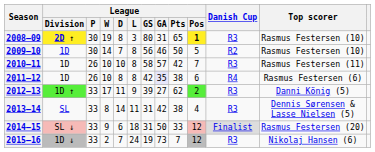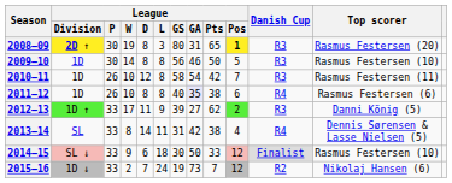2008–09 | Top scorer: Rasmus Festersen (10) -> Rasmus Festersen (20)
2009–10 | League / D: 7 -> 8
2009–10 | Danish Cup: R2 -> R3
2010–11 | League / D: 10 -> 12
2010–11 | League / GA: 57 -> 54
2011–12 | League / GS: 42 -> 40
2013–14 | Danish Cup: R3 -> R4
2014–15 | League / GS: 31 -> 30
2014–15 | Top scorer: Rasmus Festersen (20) -> Rasmus Festersen (10)
2015–16 | Danish Cup: R3 -> R2
